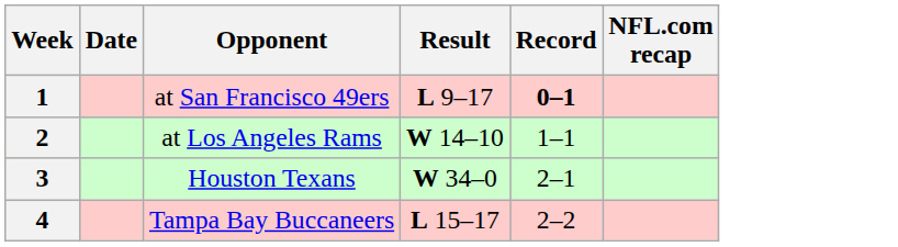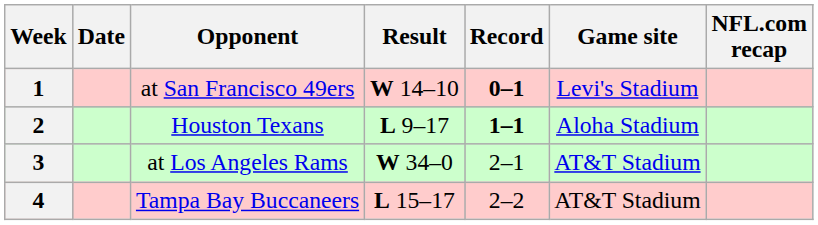+ column: Game site | Levi's Stadium | Aloha Stadium | AT&T Stadium | AT&T Stadium
1 | Result: L 9–17 -> W 14–10
2 | Opponent: at Los Angeles Rams -> Houston Texans
2 | Result: W 14–10 -> L 9–17
2 | Record: normal -> bold
3 | Opponent: Houston Texans -> at Los Angeles Rams
